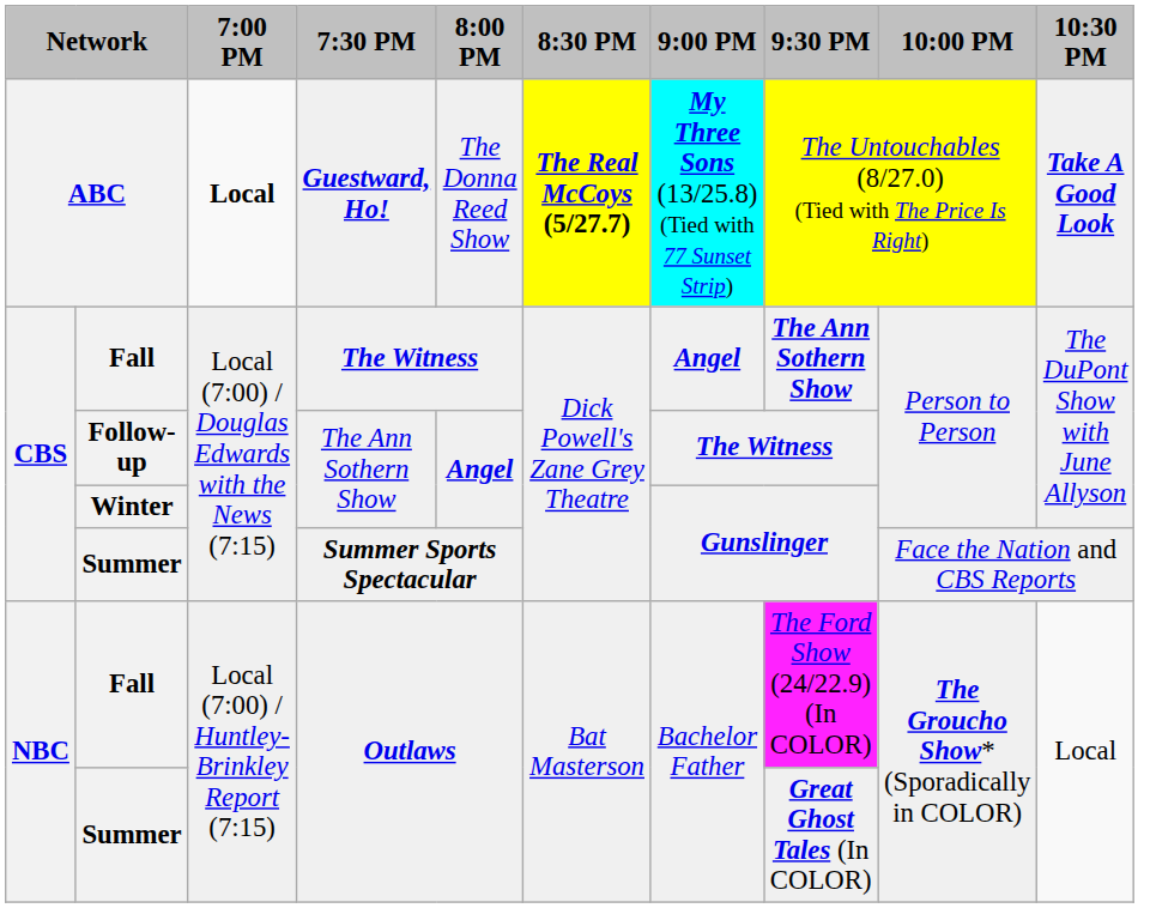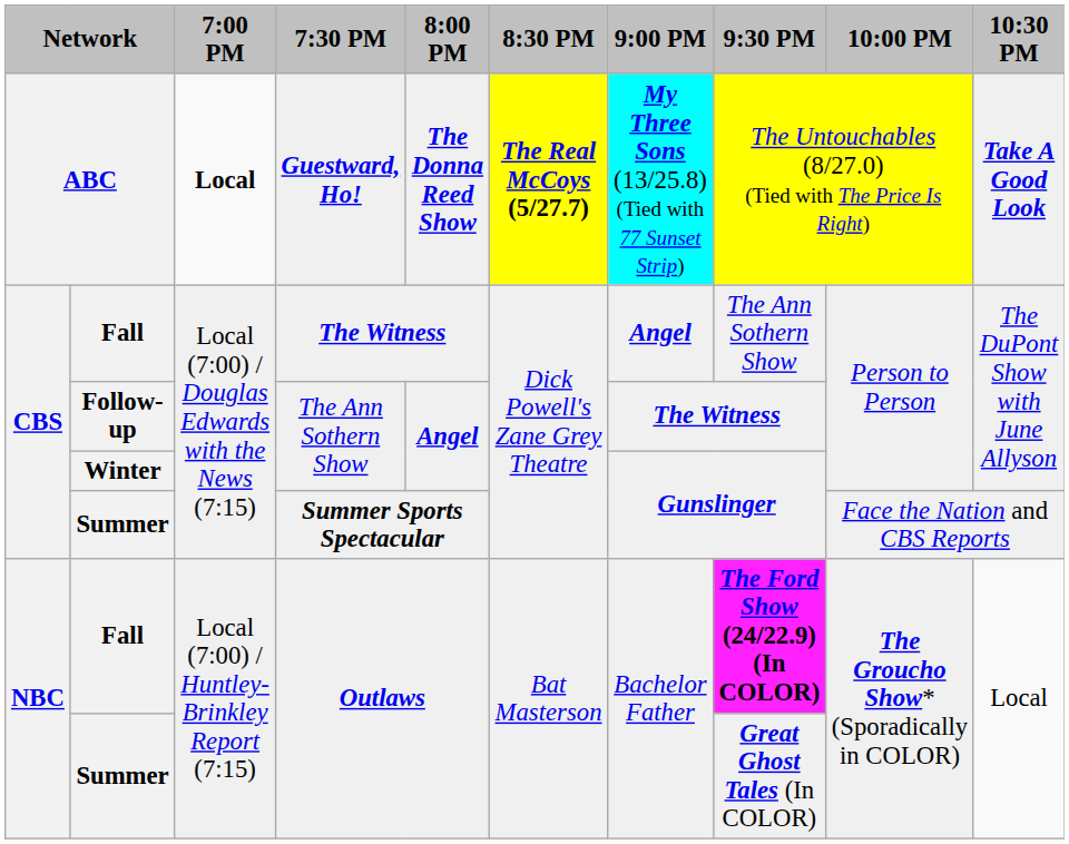ABC | 8:00 PM: normal -> bold
Fall / The Witness | 9:30 PM: bold -> normal
Fall / Outlaws | 9:30 PM: normal -> bold
